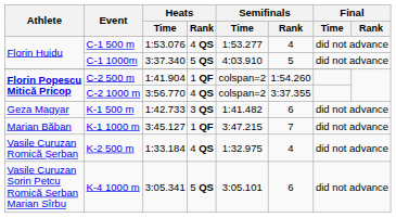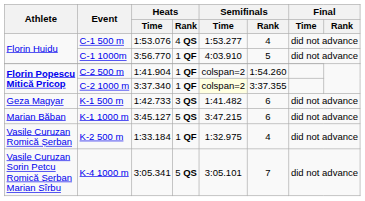C-1 1000m | Heats / Time: 3:37.340 -> 3:56.770
C-1 1000m | Heats / Rank: 5 QS -> 1 QF
C-2 1000 m | Heats / Time: 3:56.770 -> 3:37.340
C-2 1000 m | Heats / Rank: 4 QS -> 1 QF
C-2 1000 m | Semifinals / Time: no background -> lightyellow background
K-1 1000 m | Heats / Rank: 1 QF -> 5 QS
K-1 1000 m | Semifinals / Rank: 7 -> 6
K-2 500 m | Heats / Rank: 4 QS -> 1 QF
K-4 1000 m | Semifinals / Rank: 6 -> 7
